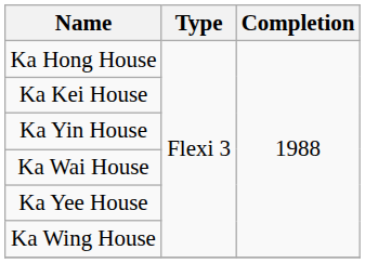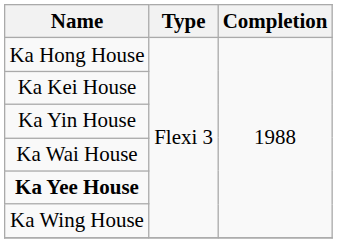Ka Yee House | Name: normal -> bold
